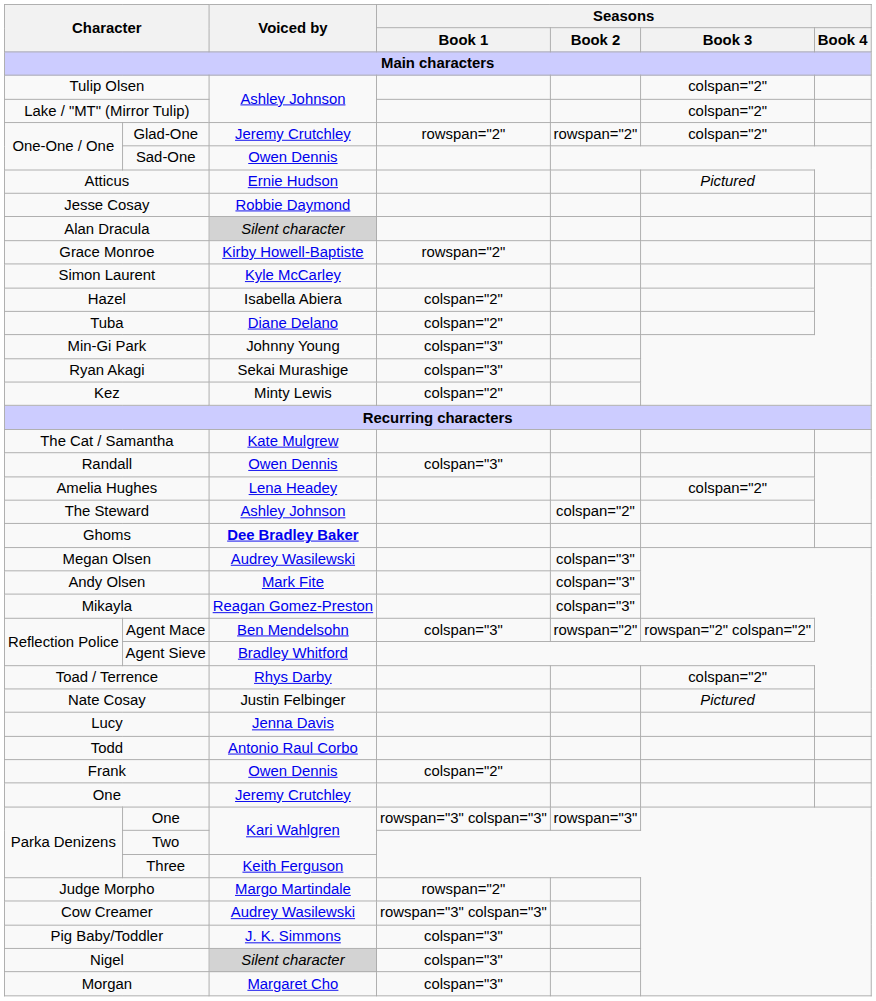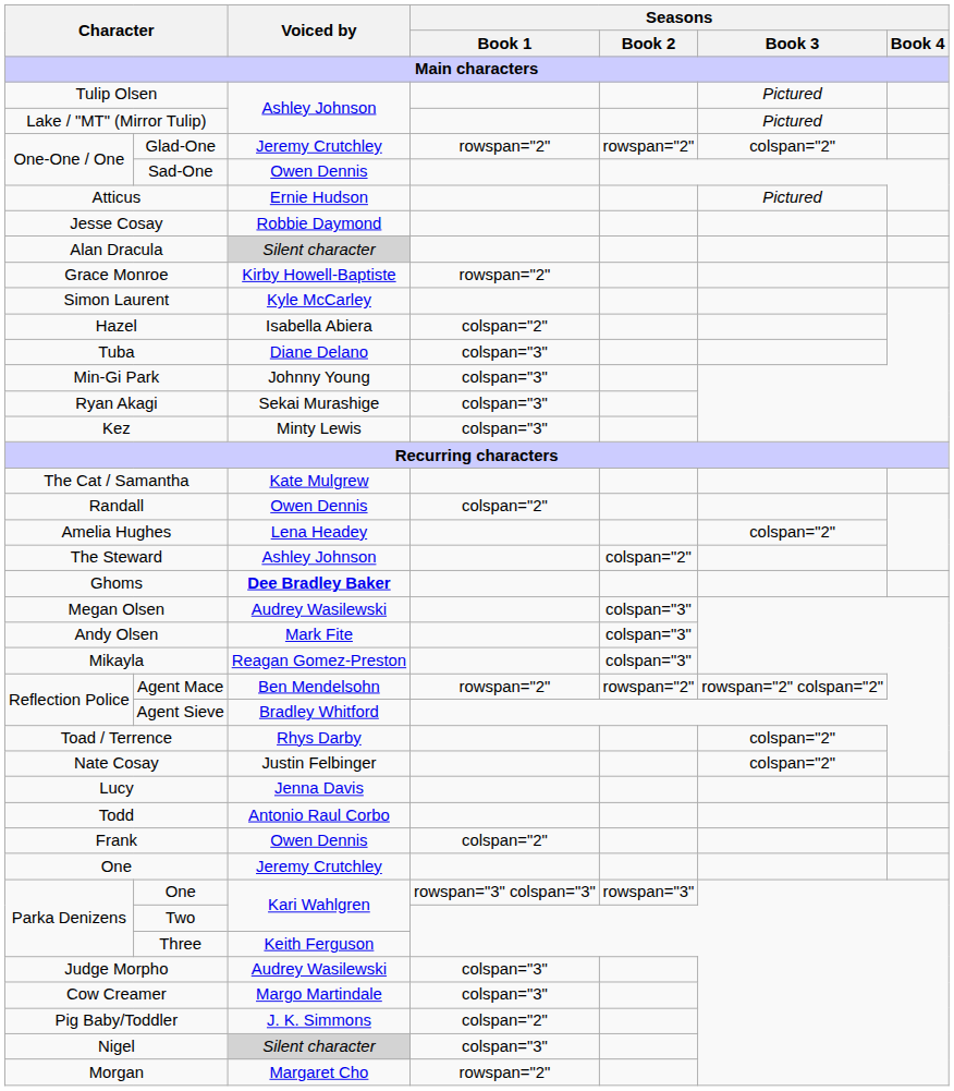Tulip Olsen | Seasons / Book 3: colspan="2" -> Pictured
Lake / "MT" (Mirror Tulip) | Seasons / Book 3: colspan="2" -> Pictured
Tuba | Seasons / Book 1: colspan="2" -> colspan="3"
Kez | Seasons / Book 1: colspan="2" -> colspan="3"
Randall | Seasons / Book 1: colspan="3" -> colspan="2"
Agent Mace | Seasons / Book 1: colspan="3" -> rowspan="2"
Nate Cosay | Seasons / Book 3: Pictured -> colspan="2"
Judge Morpho | Voiced by: Margo Martindale -> Audrey Wasilewski
Judge Morpho | Seasons / Book 1: rowspan="2" -> colspan="3"
Cow Creamer | Voiced by: Audrey Wasilewski -> Margo Martindale
Cow Creamer | Seasons / Book 1: rowspan="3" colspan="3" -> colspan="3"
Pig Baby/Toddler | Seasons / Book 1: colspan="3" -> colspan="2"
Morgan | Seasons / Book 1: colspan="3" -> rowspan="2"
